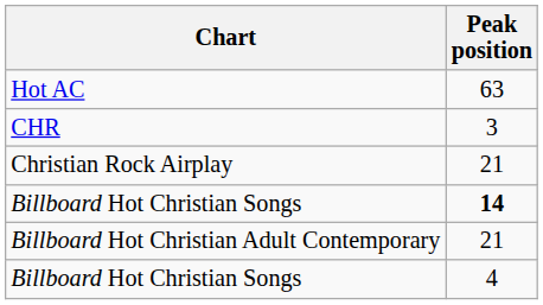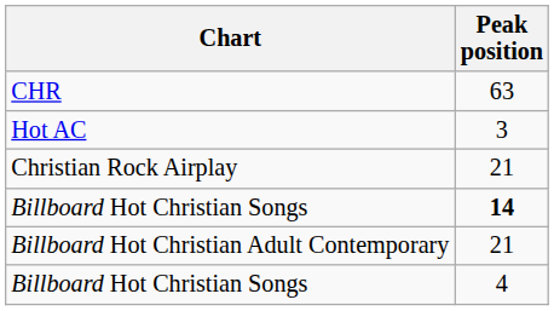row 2 | Chart: Hot AC -> CHR
row 3 | Chart: CHR -> Hot AC
